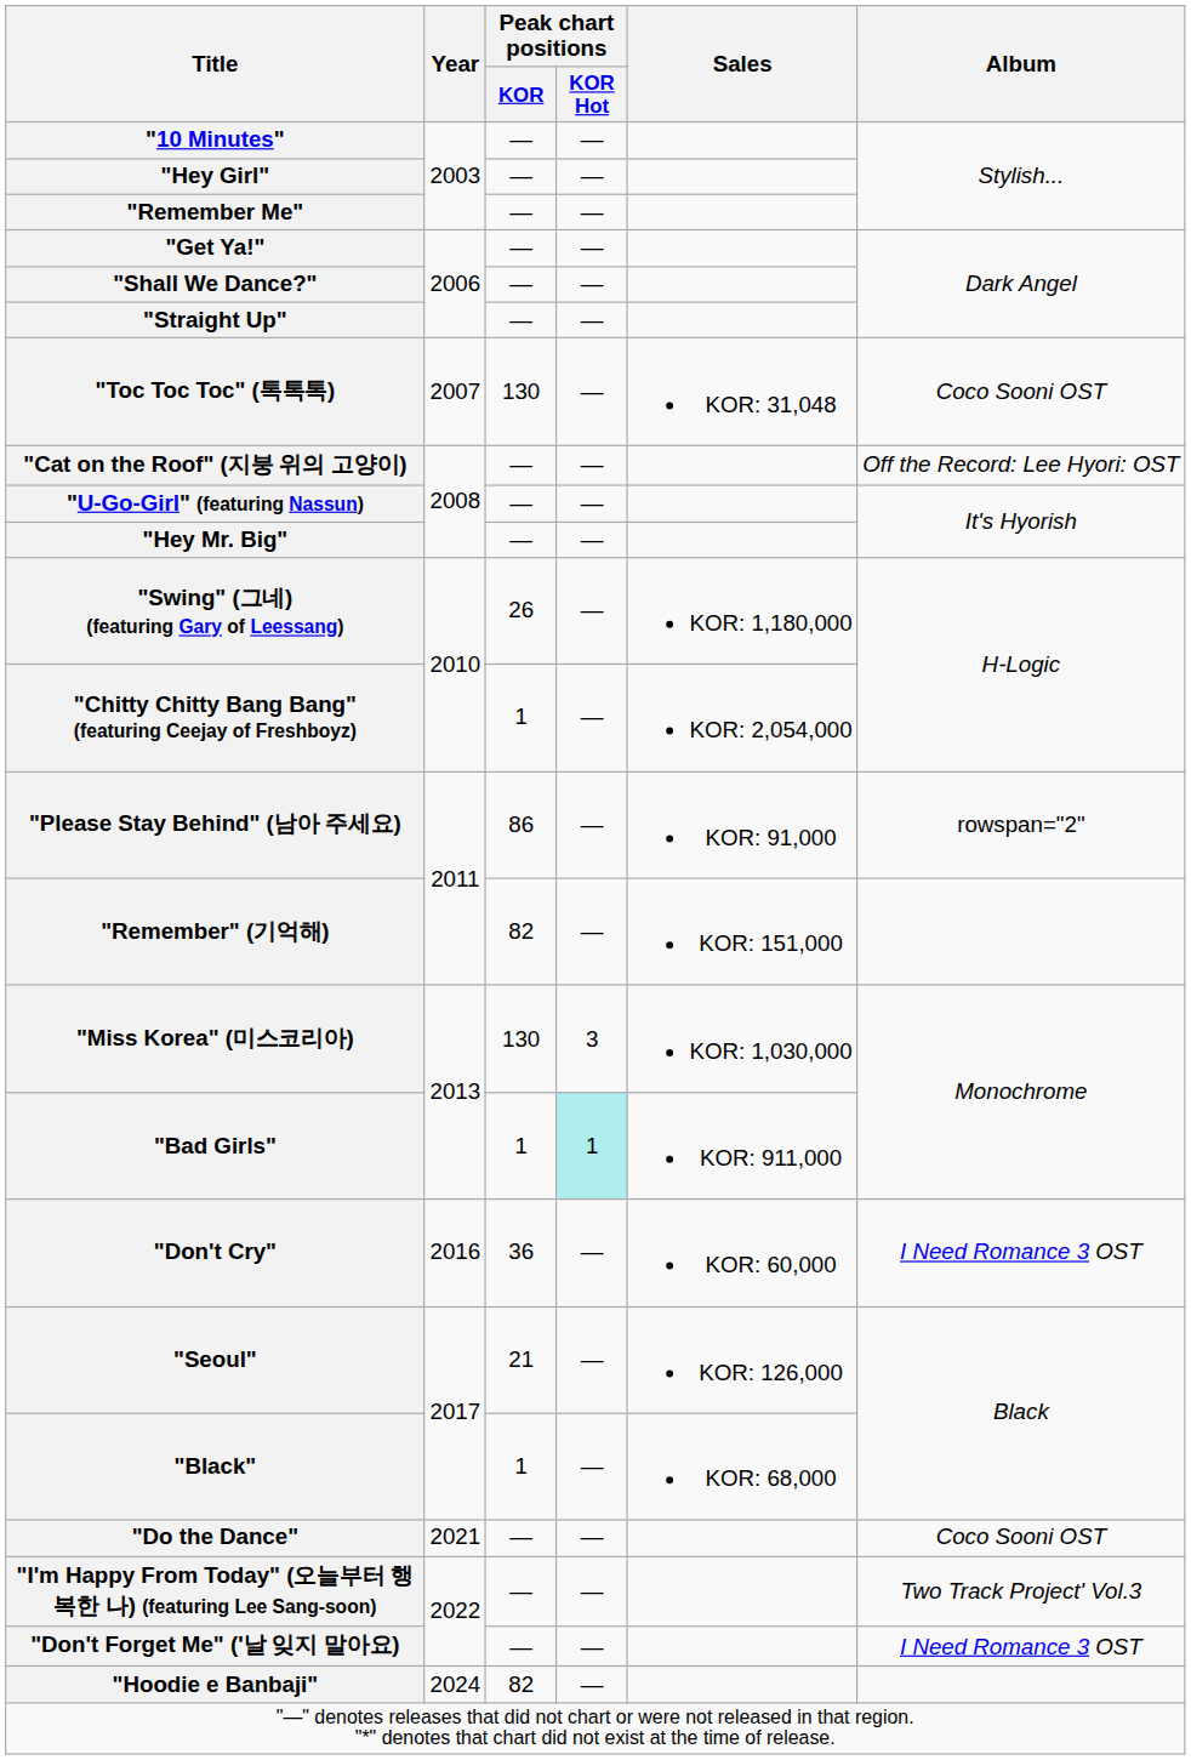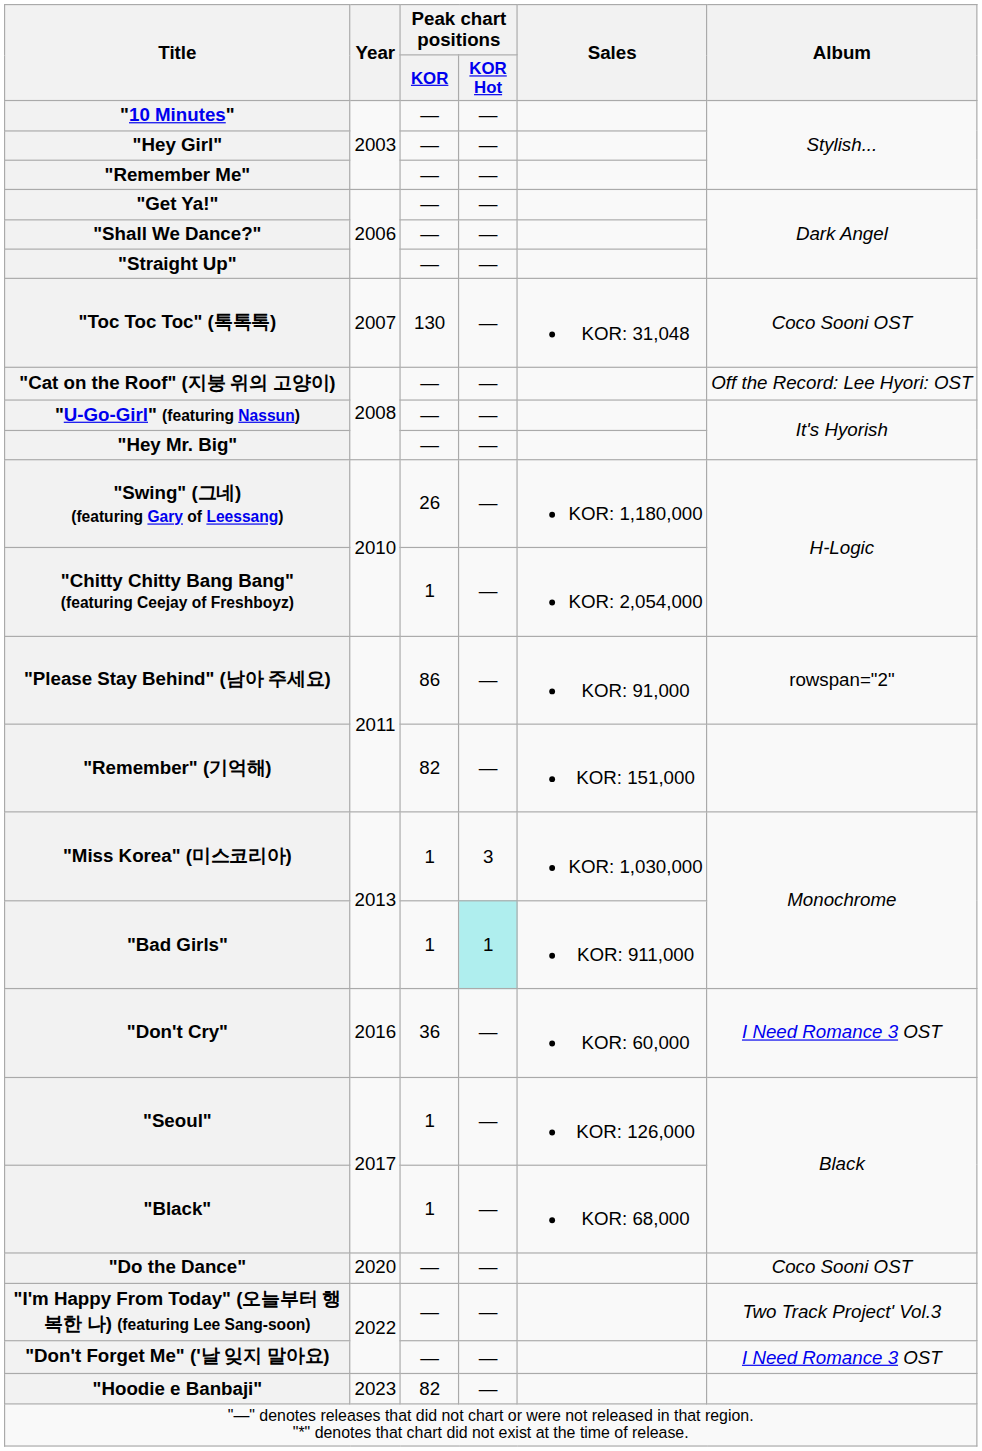"Miss Korea" (미스코리아) | Peak chart positions / KOR: 130 -> 1
"Seoul" | Peak chart positions / KOR: 21 -> 1
"Do the Dance" | Year: 2021 -> 2020
"Hoodie e Banbaji" | Year: 2024 -> 2023
